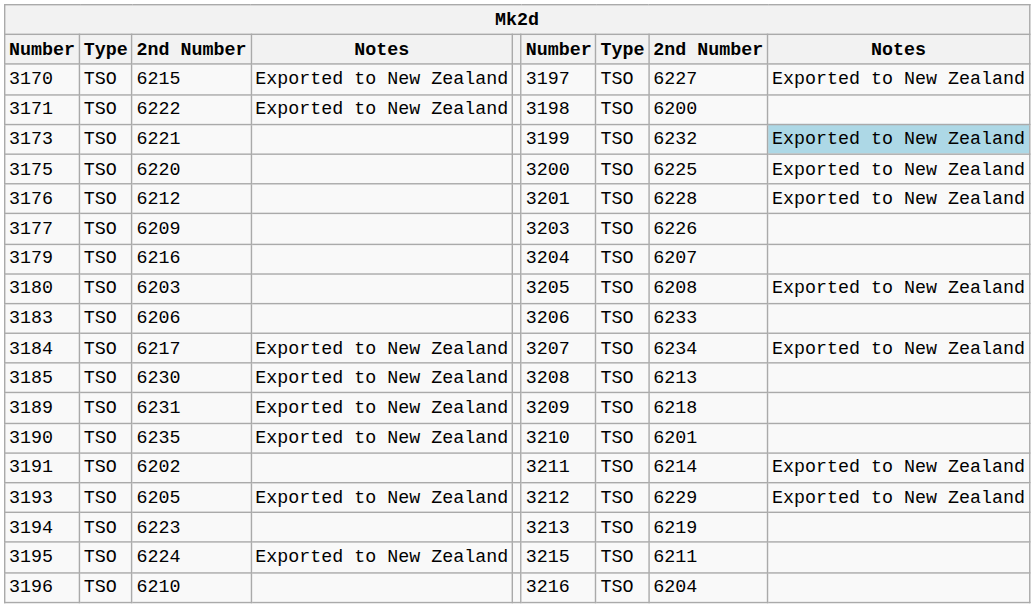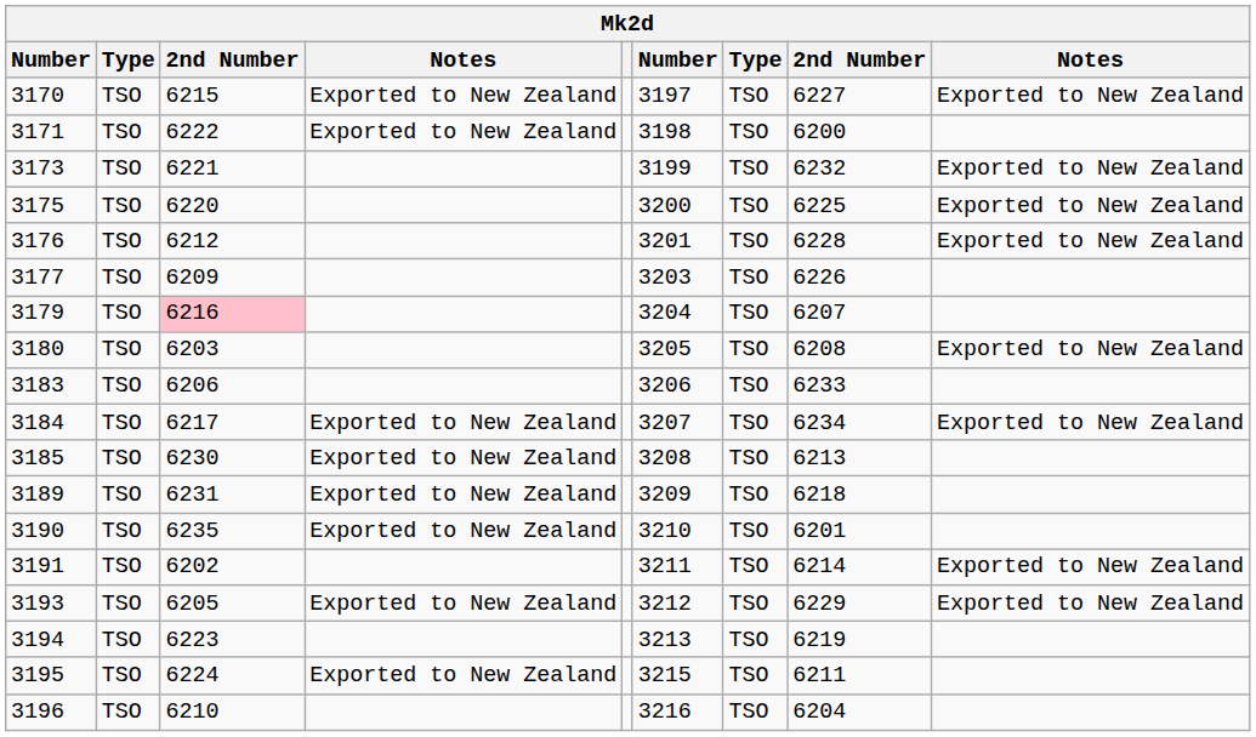3173 | column 9: lightblue background -> no background
3179 | column 3: no background -> pink background
